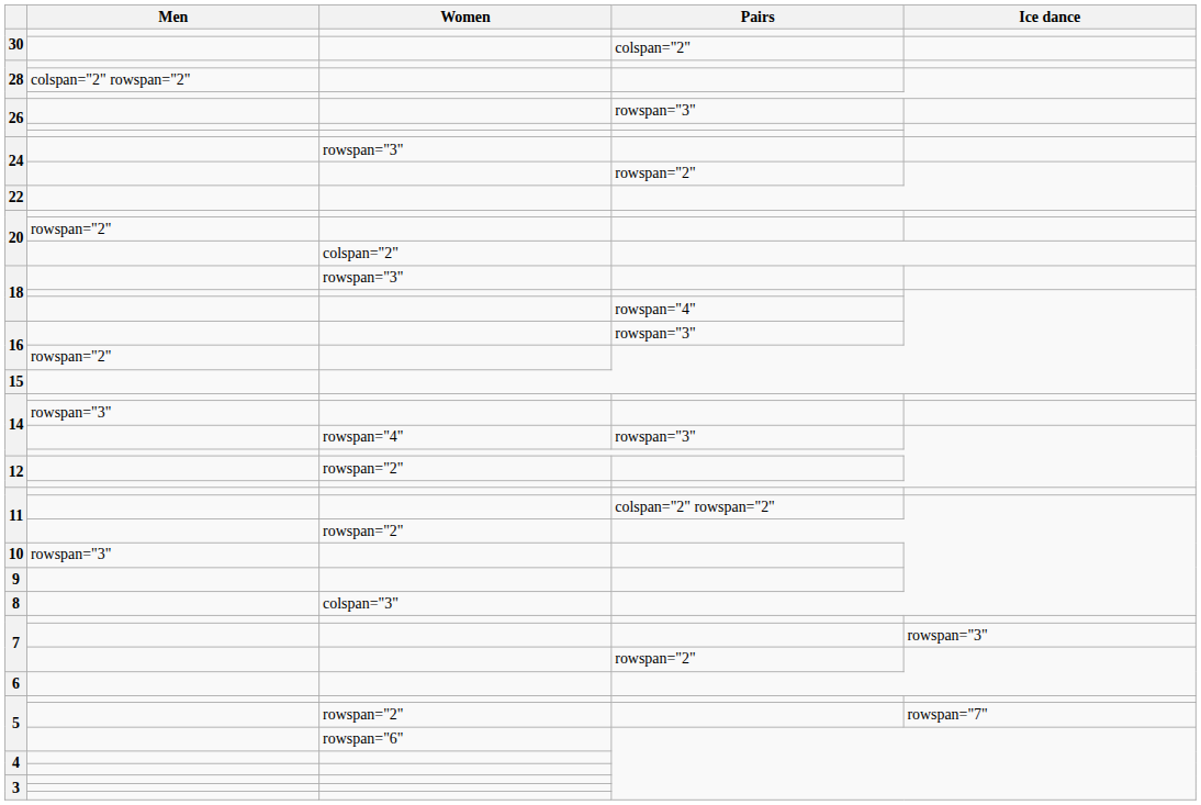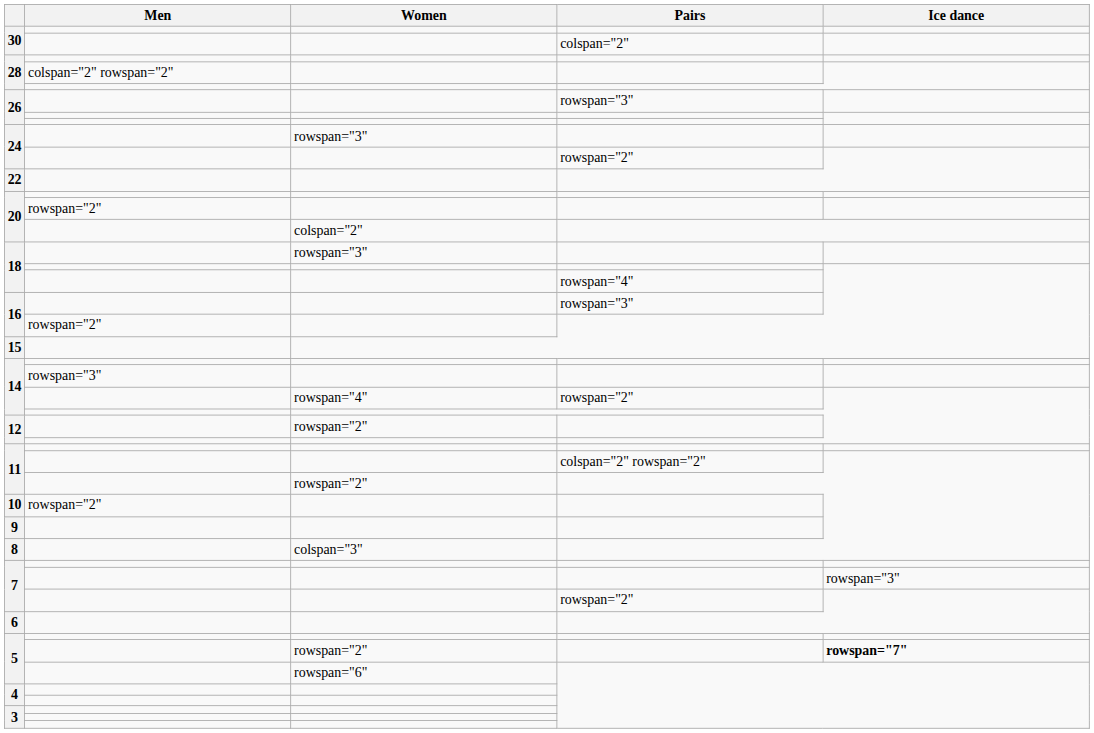14 / rowspan="4" | Pairs: rowspan="3" -> rowspan="2"
10 | Men: rowspan="3" -> rowspan="2"
5 / rowspan="2" | Ice dance: normal -> bold
